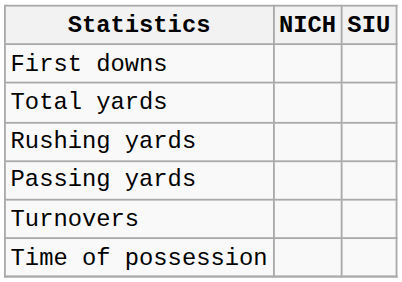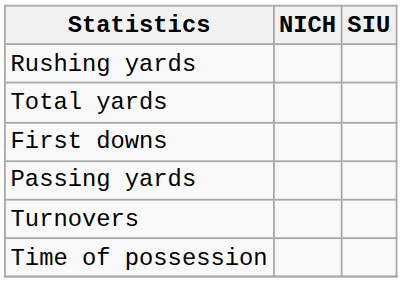rows swapped: First downs <-> Rushing yards
